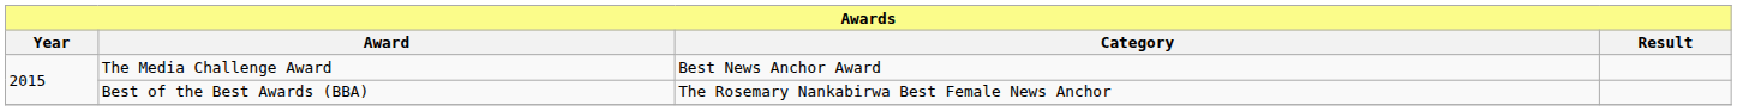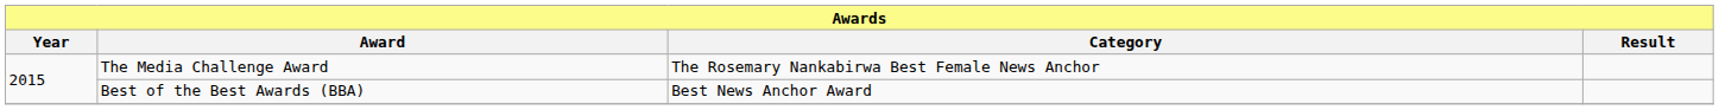The Media Challenge Award | Category: Best News Anchor Award -> The Rosemary Nankabirwa Best Female News Anchor
Best of the Best Awards (BBA) | Category: The Rosemary Nankabirwa Best Female News Anchor -> Best News Anchor Award
